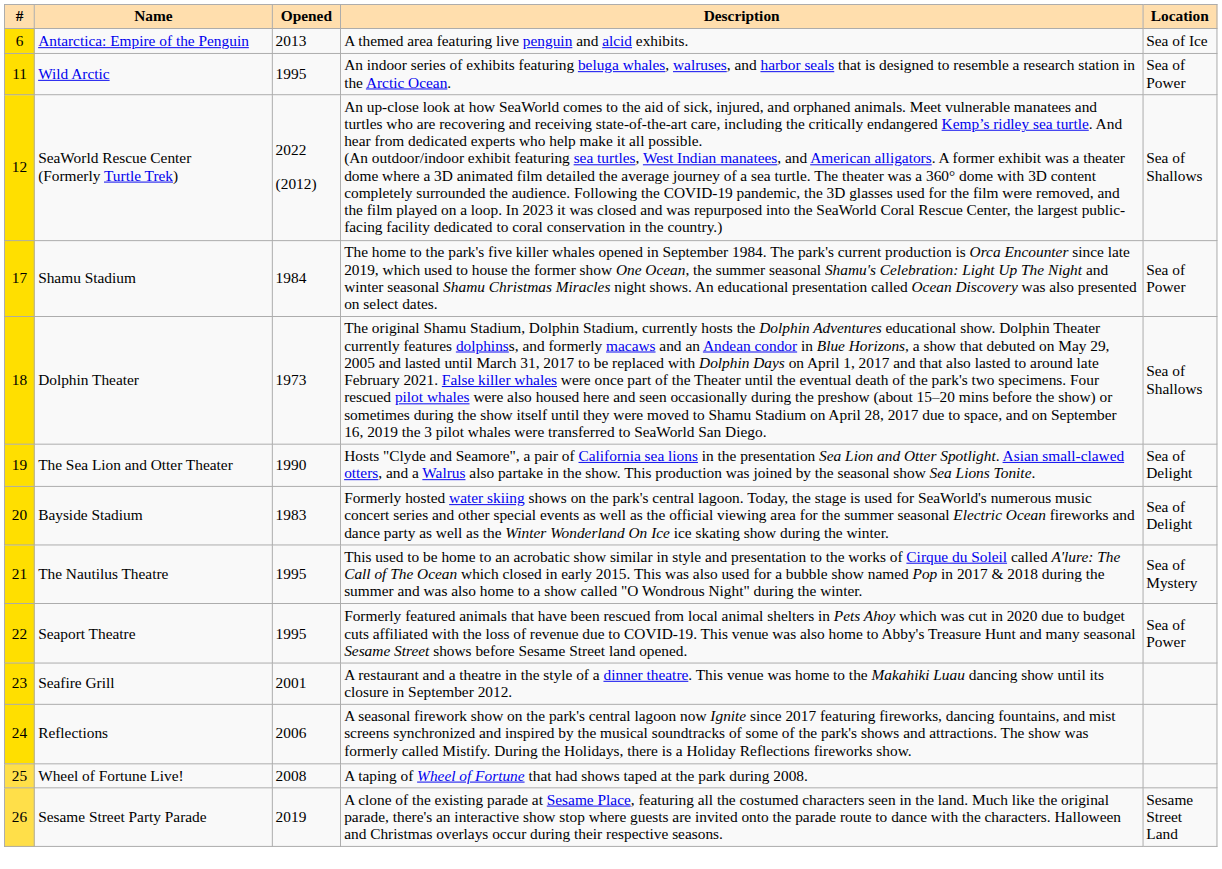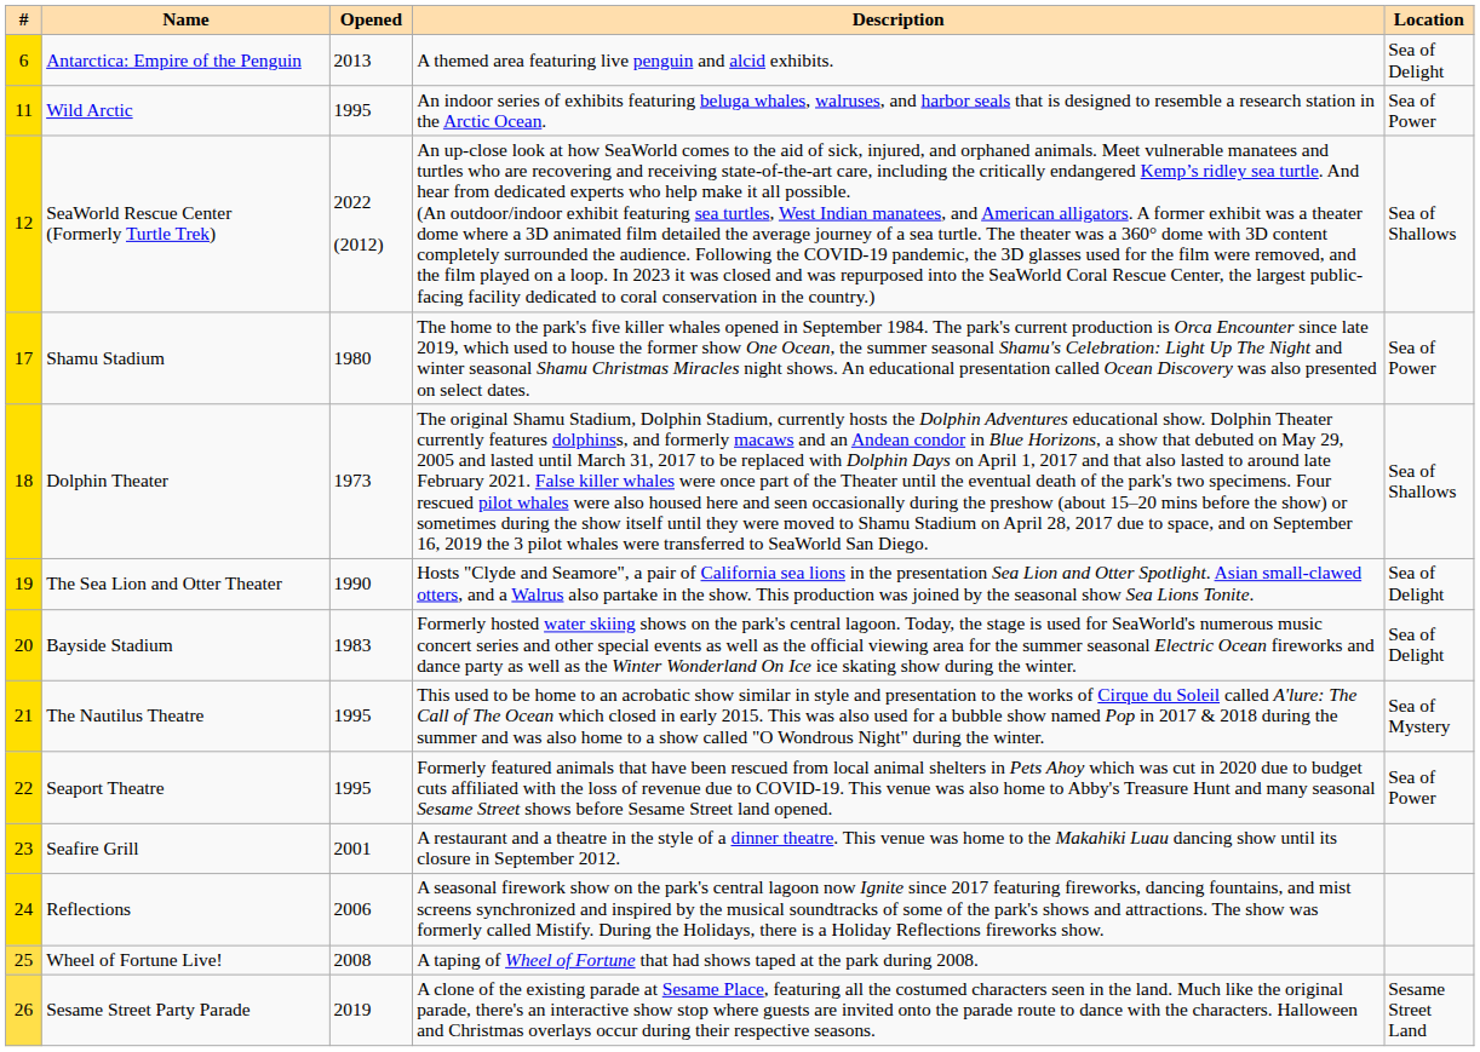Antarctica: Empire of the Penguin | Location: Sea of Ice -> Sea of Delight
Shamu Stadium | Opened: 1984 -> 1980
